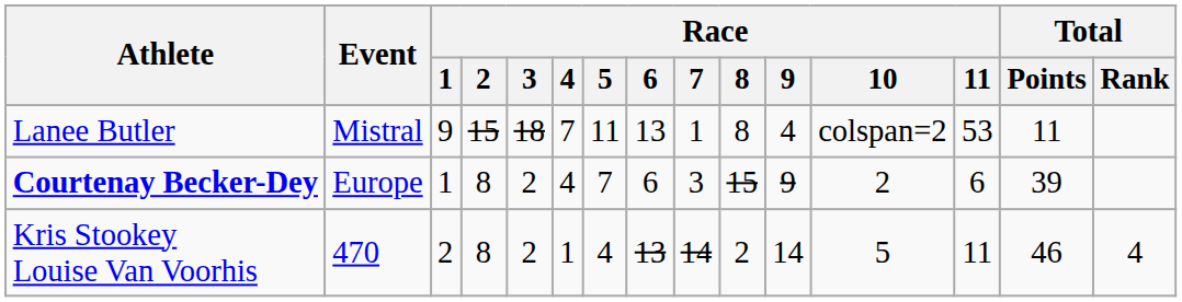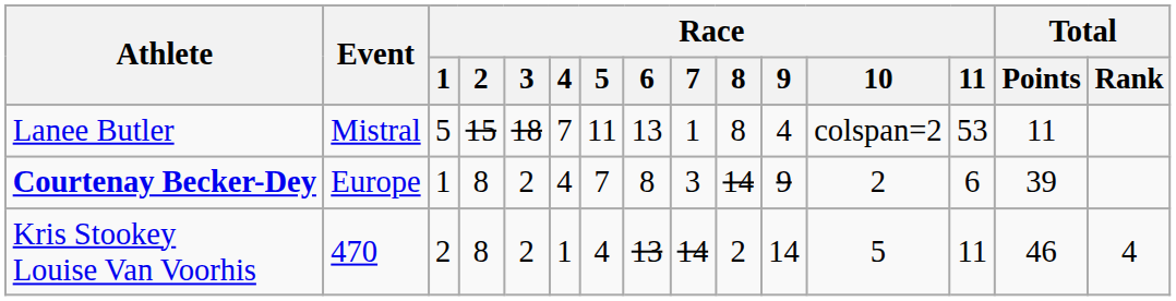Lanee Butler | Race / 1: 9 -> 5
Courtenay Becker-Dey | Race / 6: 6 -> 8
Courtenay Becker-Dey | Race / 8: 15 -> 14
